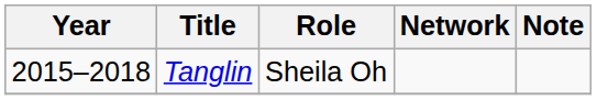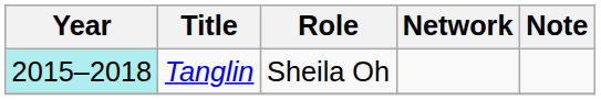Tanglin | Year: no background -> paleturquoise background
